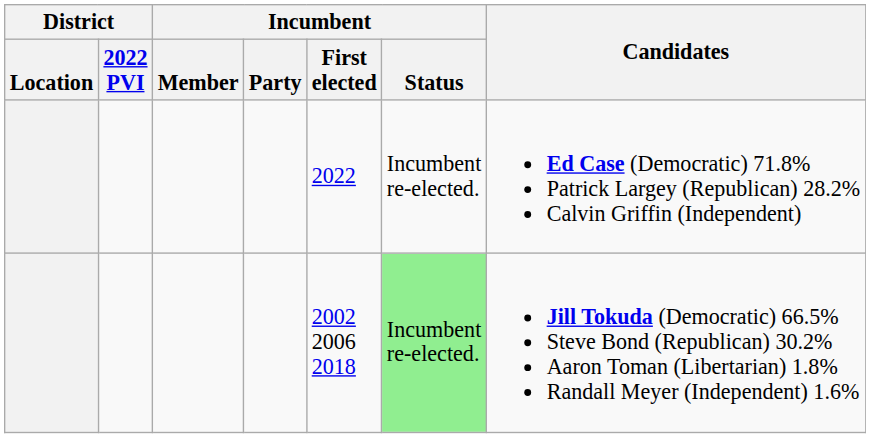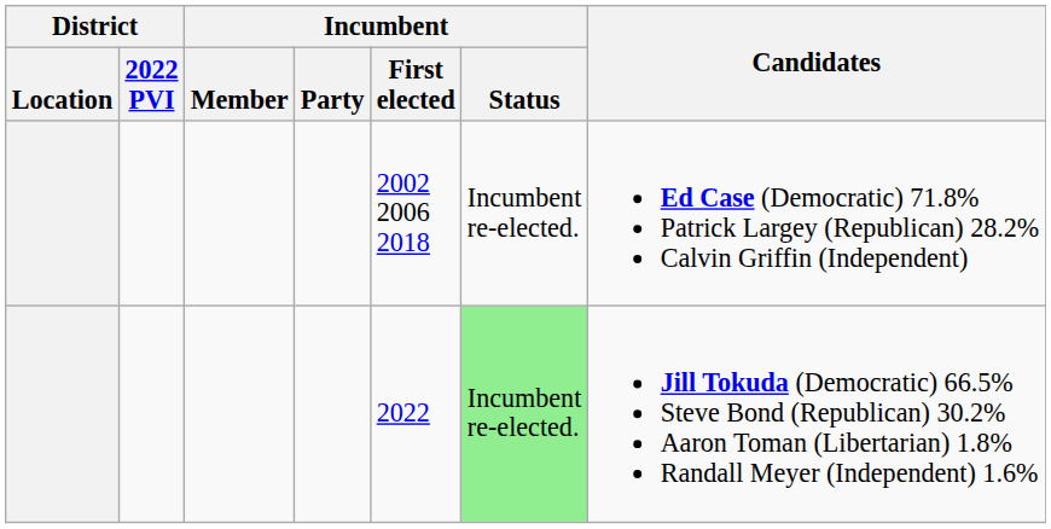row 3 | Incumbent / First elected: 2022 -> 2002 2006 2018
row 4 | Incumbent / First elected: 2002 2006 2018 -> 2022
